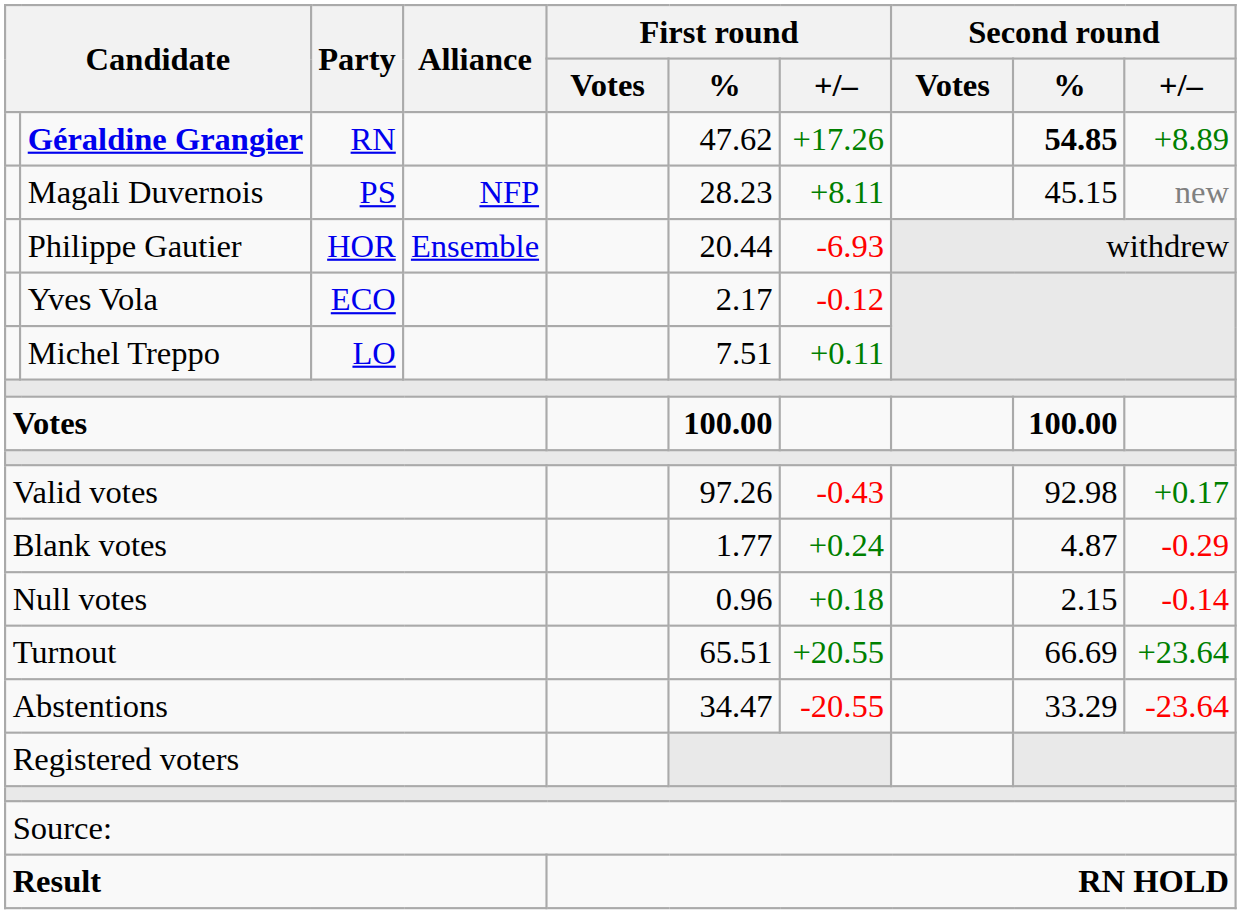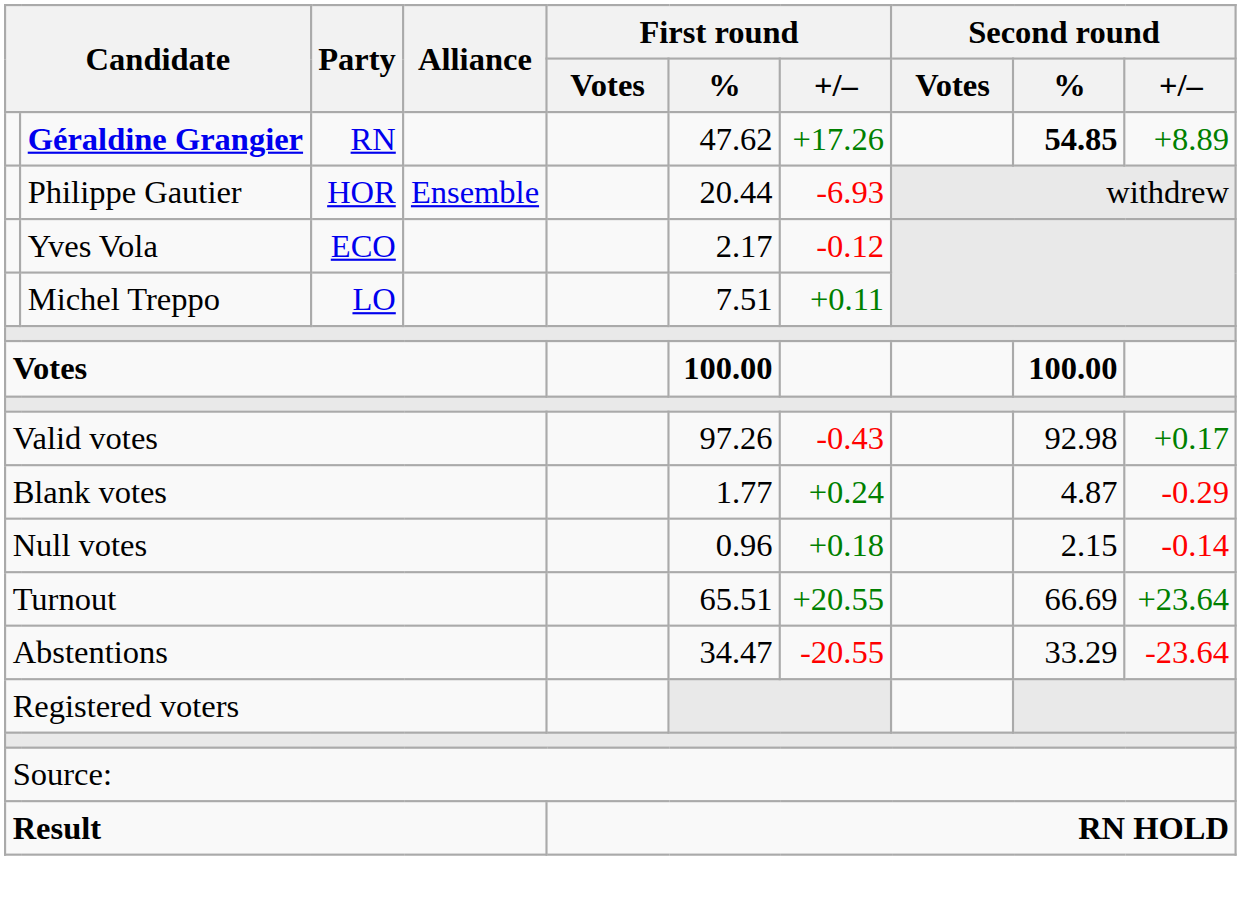- row: Magali Duvernois | PS | NFP | 28.23 | +8.11 | 45.15 | new
